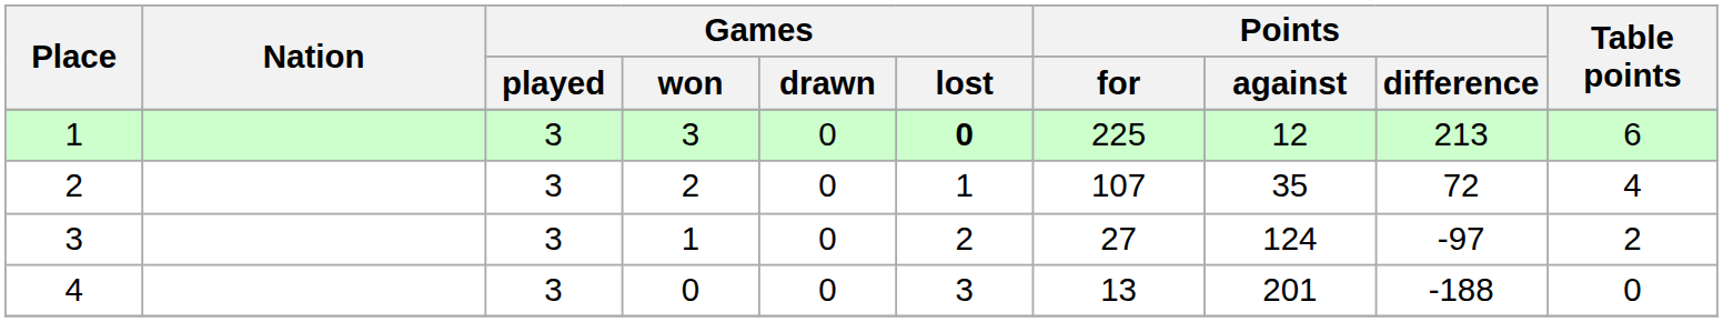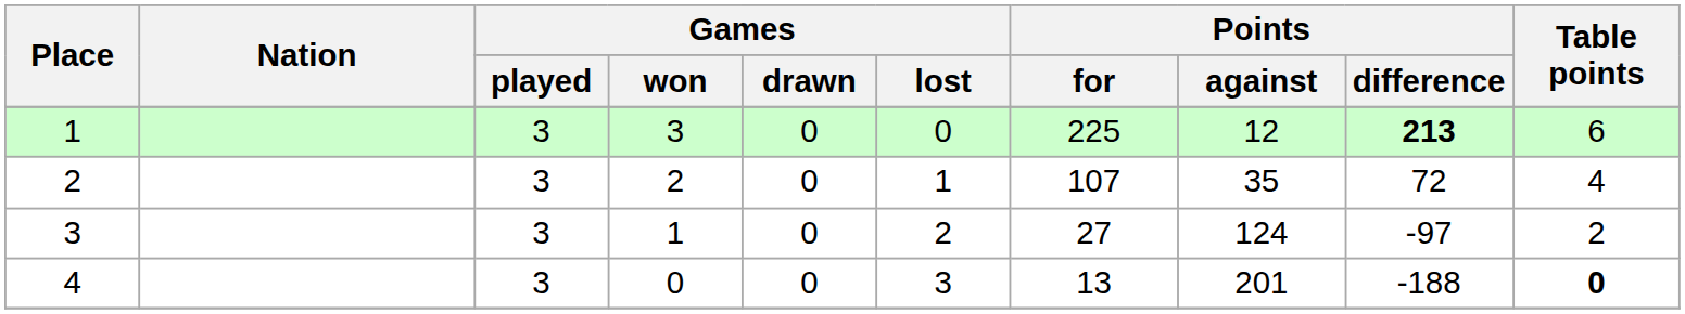row 3 | Games / lost: bold -> normal
row 3 | Points / difference: normal -> bold
row 6 | Table points: normal -> bold
